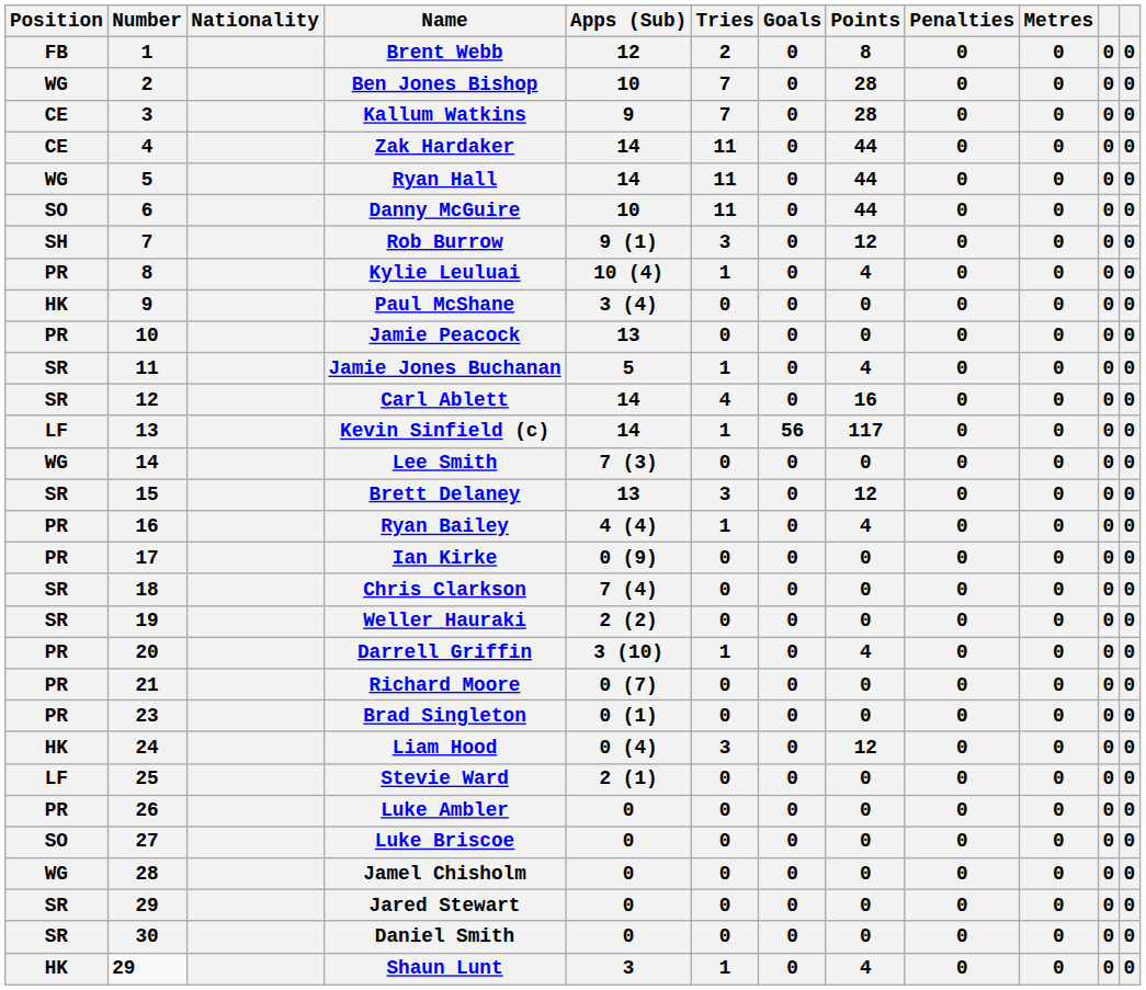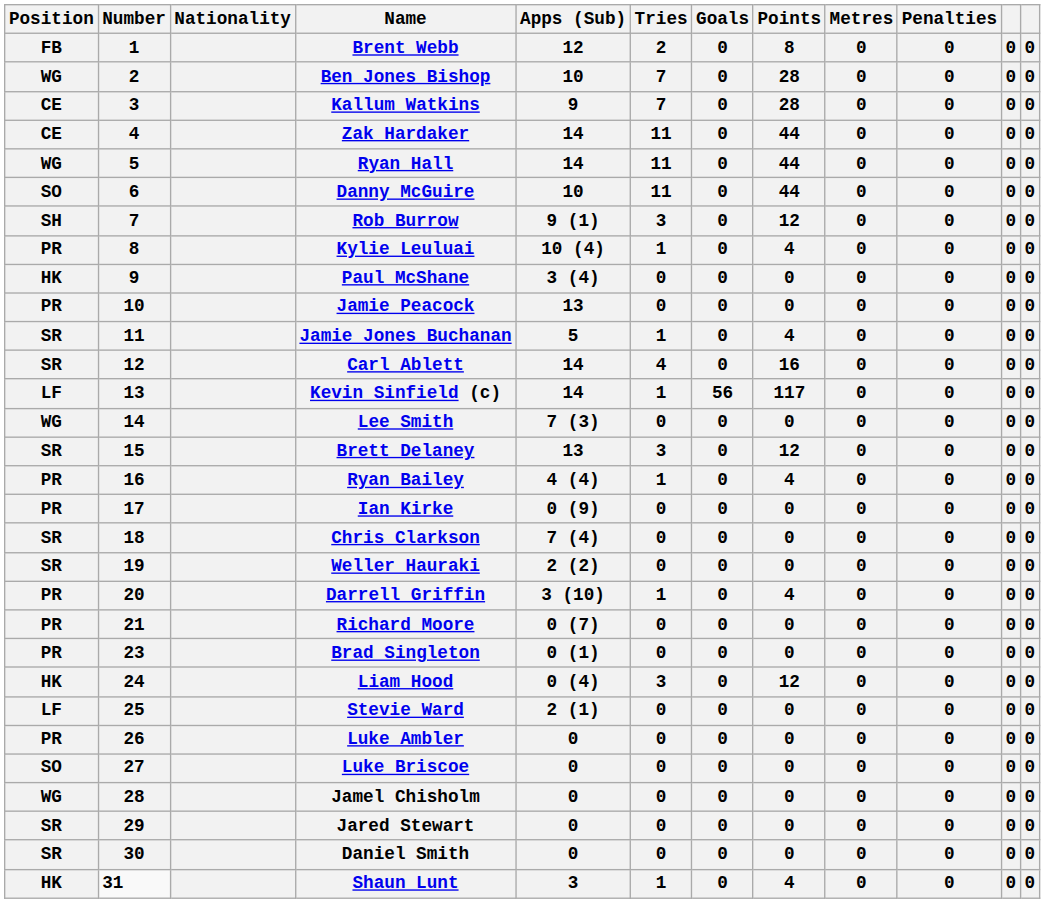columns swapped: Metres / 0 <-> Penalties / 0
row 31 | column 2: 29 -> 31
